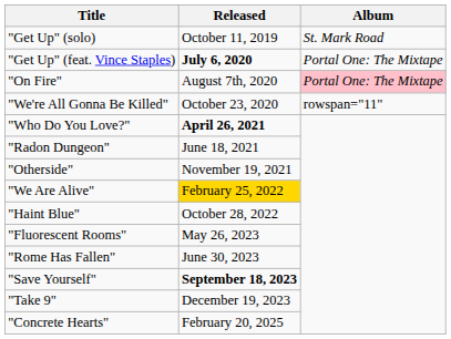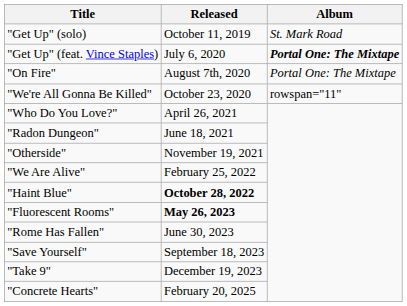"Get Up" (feat. Vince Staples) | Released: bold -> normal
"Get Up" (feat. Vince Staples) | Album: normal -> bold
"On Fire" | Album: pink background -> no background
"Who Do You Love?" | Released: bold -> normal
"We Are Alive" | Released: gold background -> no background
"Haint Blue" | Released: normal -> bold
"Fluorescent Rooms" | Released: normal -> bold
"Save Yourself" | Released: bold -> normal
